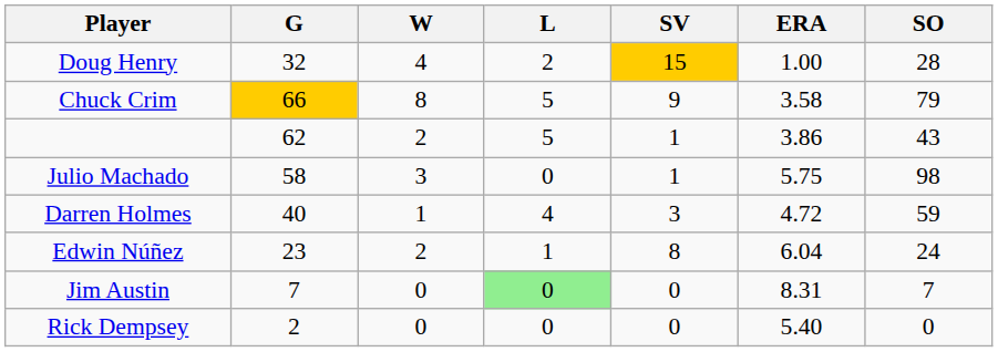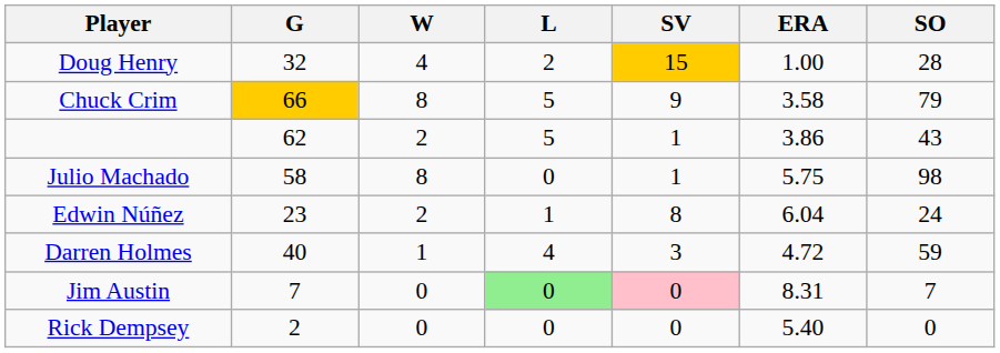Julio Machado | W: 3 -> 8
rows swapped: Darren Holmes <-> Edwin Núñez
Jim Austin | SV: no background -> pink background
